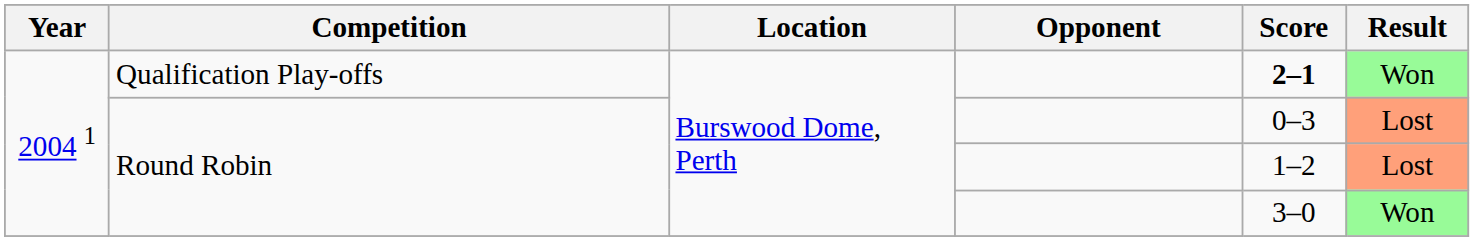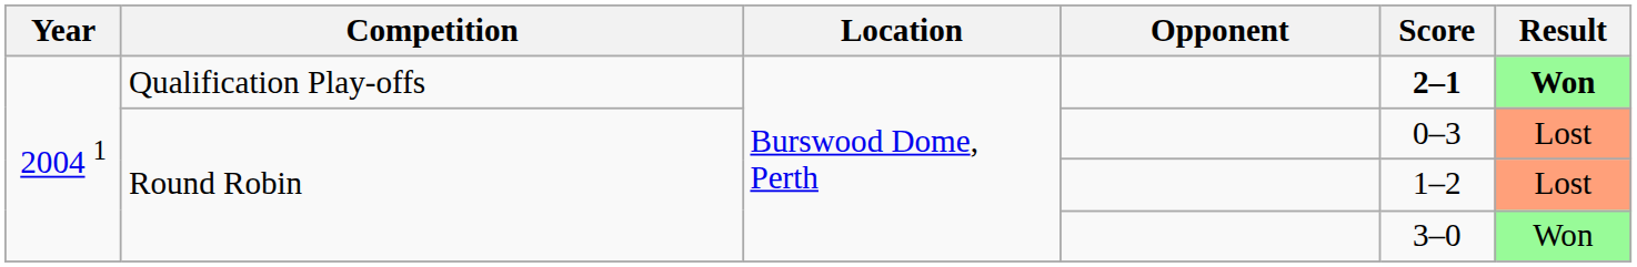Qualification Play-offs | Result: normal -> bold
